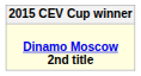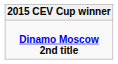row 2 | column 1: lightyellow background -> no background
